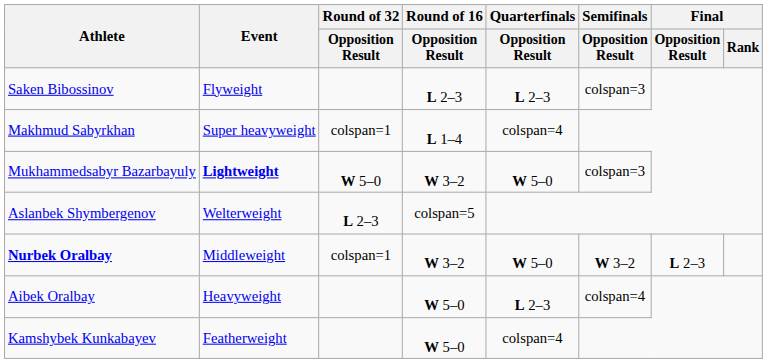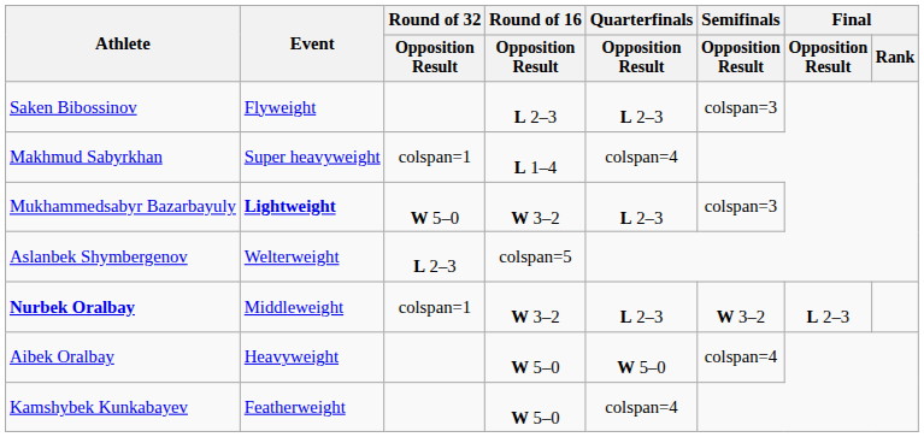Mukhammedsabyr Bazarbayuly | Quarterfinals / Opposition Result: W 5–0 -> L 2–3
Nurbek Oralbay | Quarterfinals / Opposition Result: W 5–0 -> L 2–3
Aibek Oralbay | Quarterfinals / Opposition Result: L 2–3 -> W 5–0
